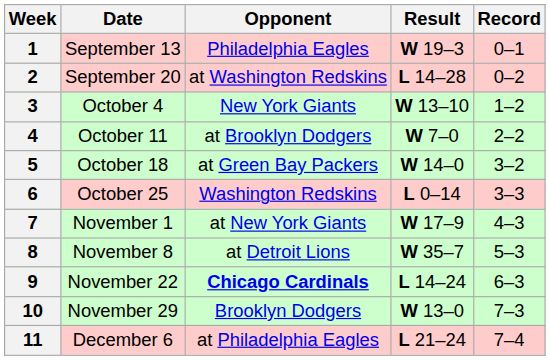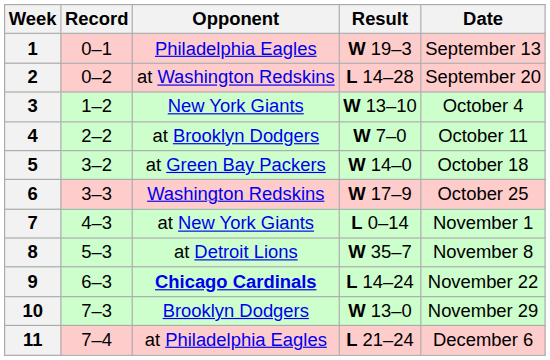columns swapped: Date <-> Record
6 | Result: L 0–14 -> W 17–9
7 | Result: W 17–9 -> L 0–14
